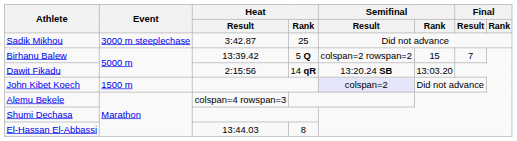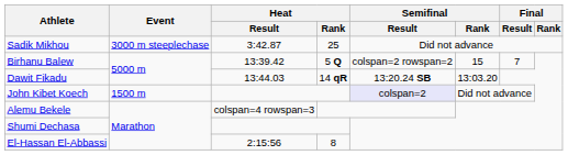Dawit Fikadu | Heat / Result: 2:15:56 -> 13:44.03
El-Hassan El-Abbassi | Heat / Result: 13:44.03 -> 2:15:56
